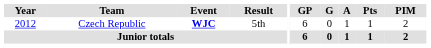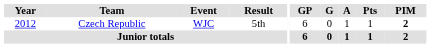Czech Republic | Event: bold -> normal
Czech Republic | PIM: normal -> bold
